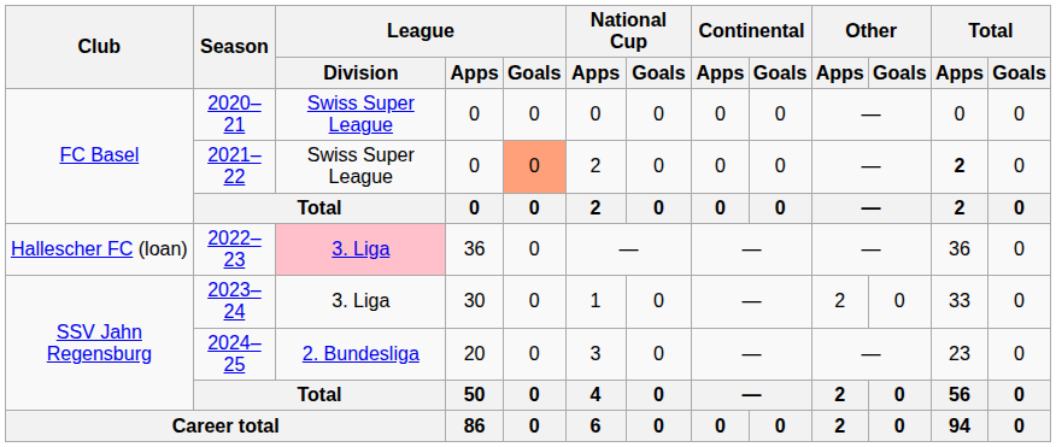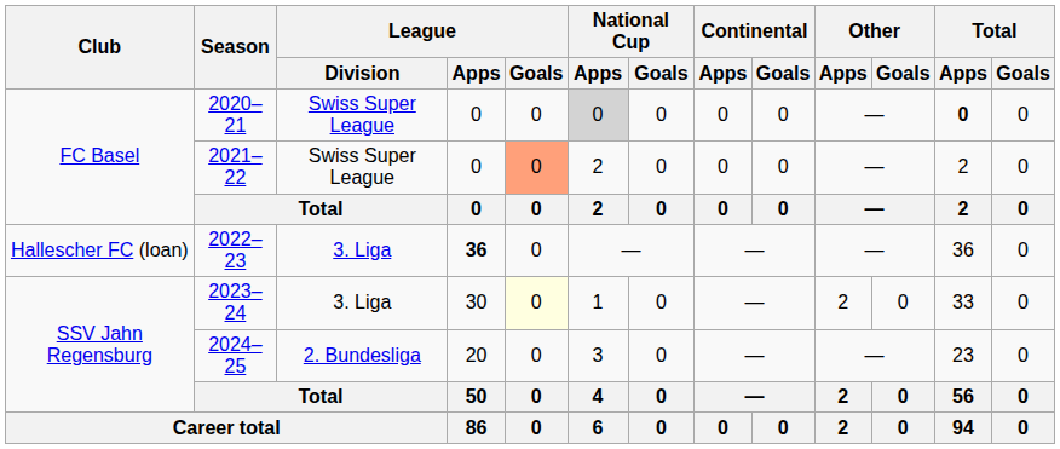2020–21 | National Cup / Apps: no background -> lightgrey background
2020–21 | Total / Apps: normal -> bold
2021–22 | Total / Apps: bold -> normal
2022–23 | League / Division: pink background -> no background
2022–23 | League / Apps: normal -> bold
2023–24 | League / Goals: no background -> lightyellow background
